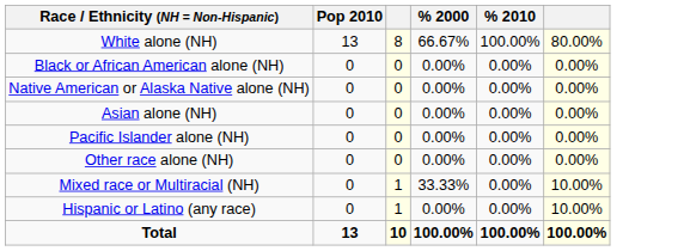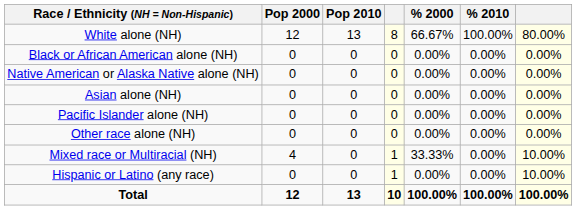+ column: Pop 2000 | 12 | 0 | 0 | 0 | 0 | 0 | 4 | 0 | 12
